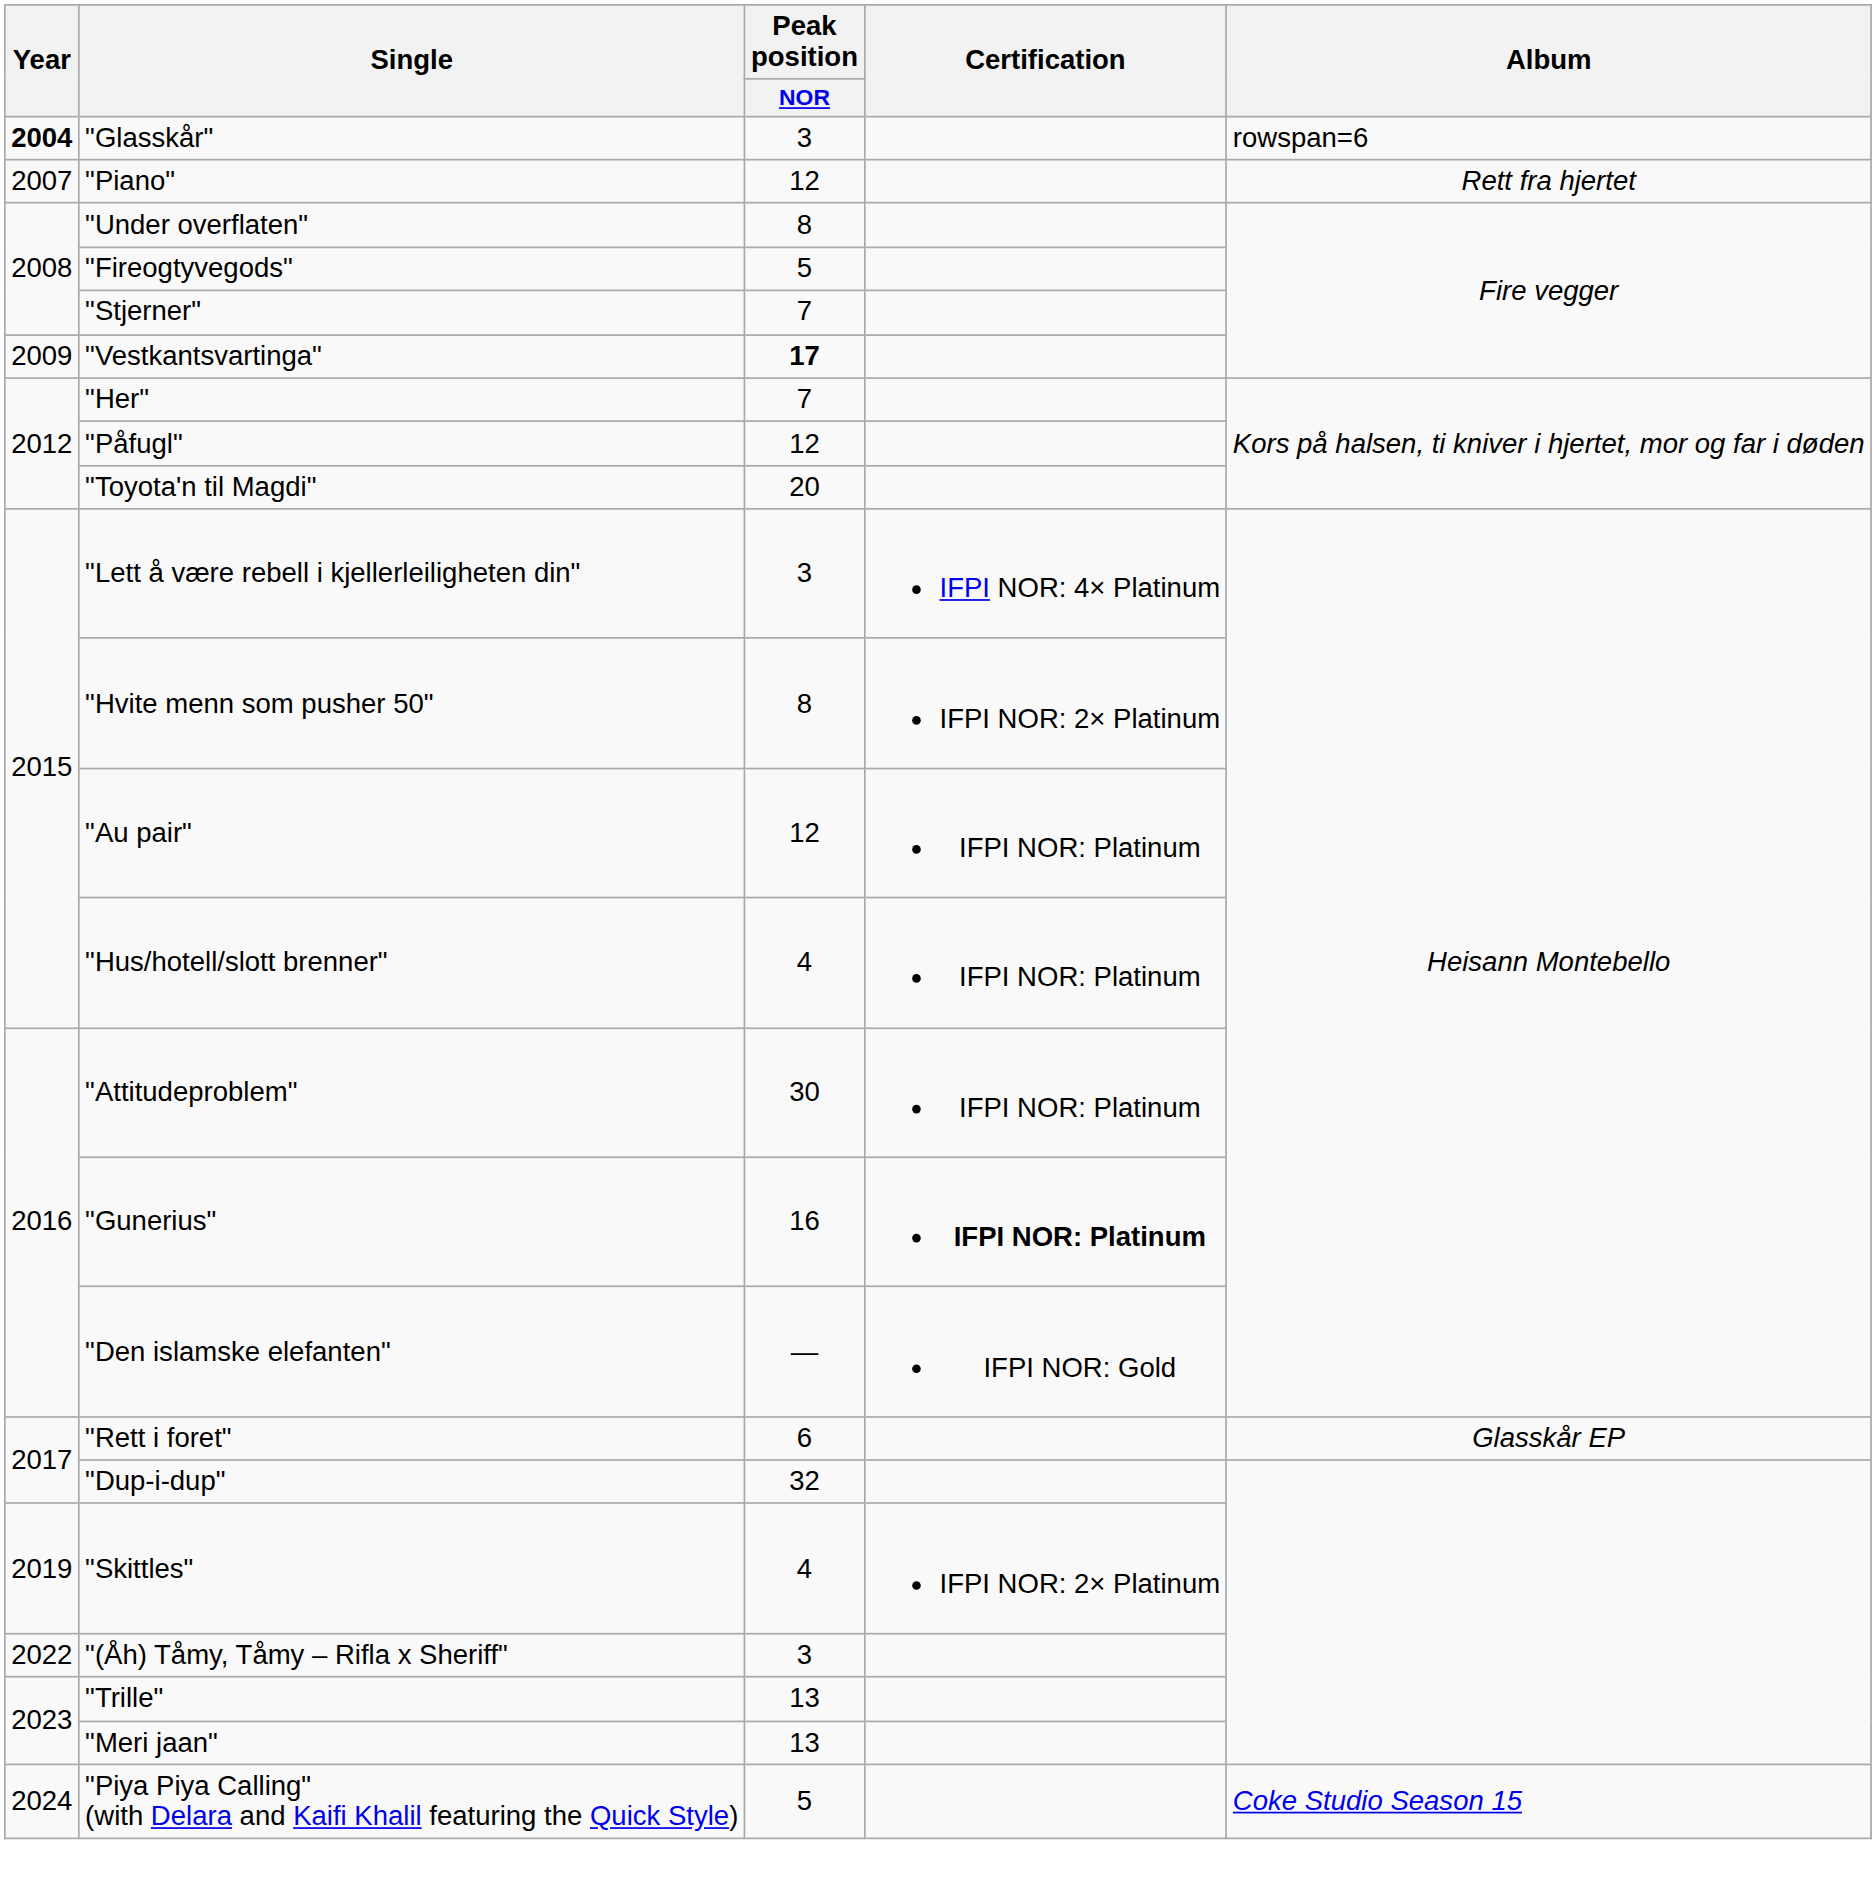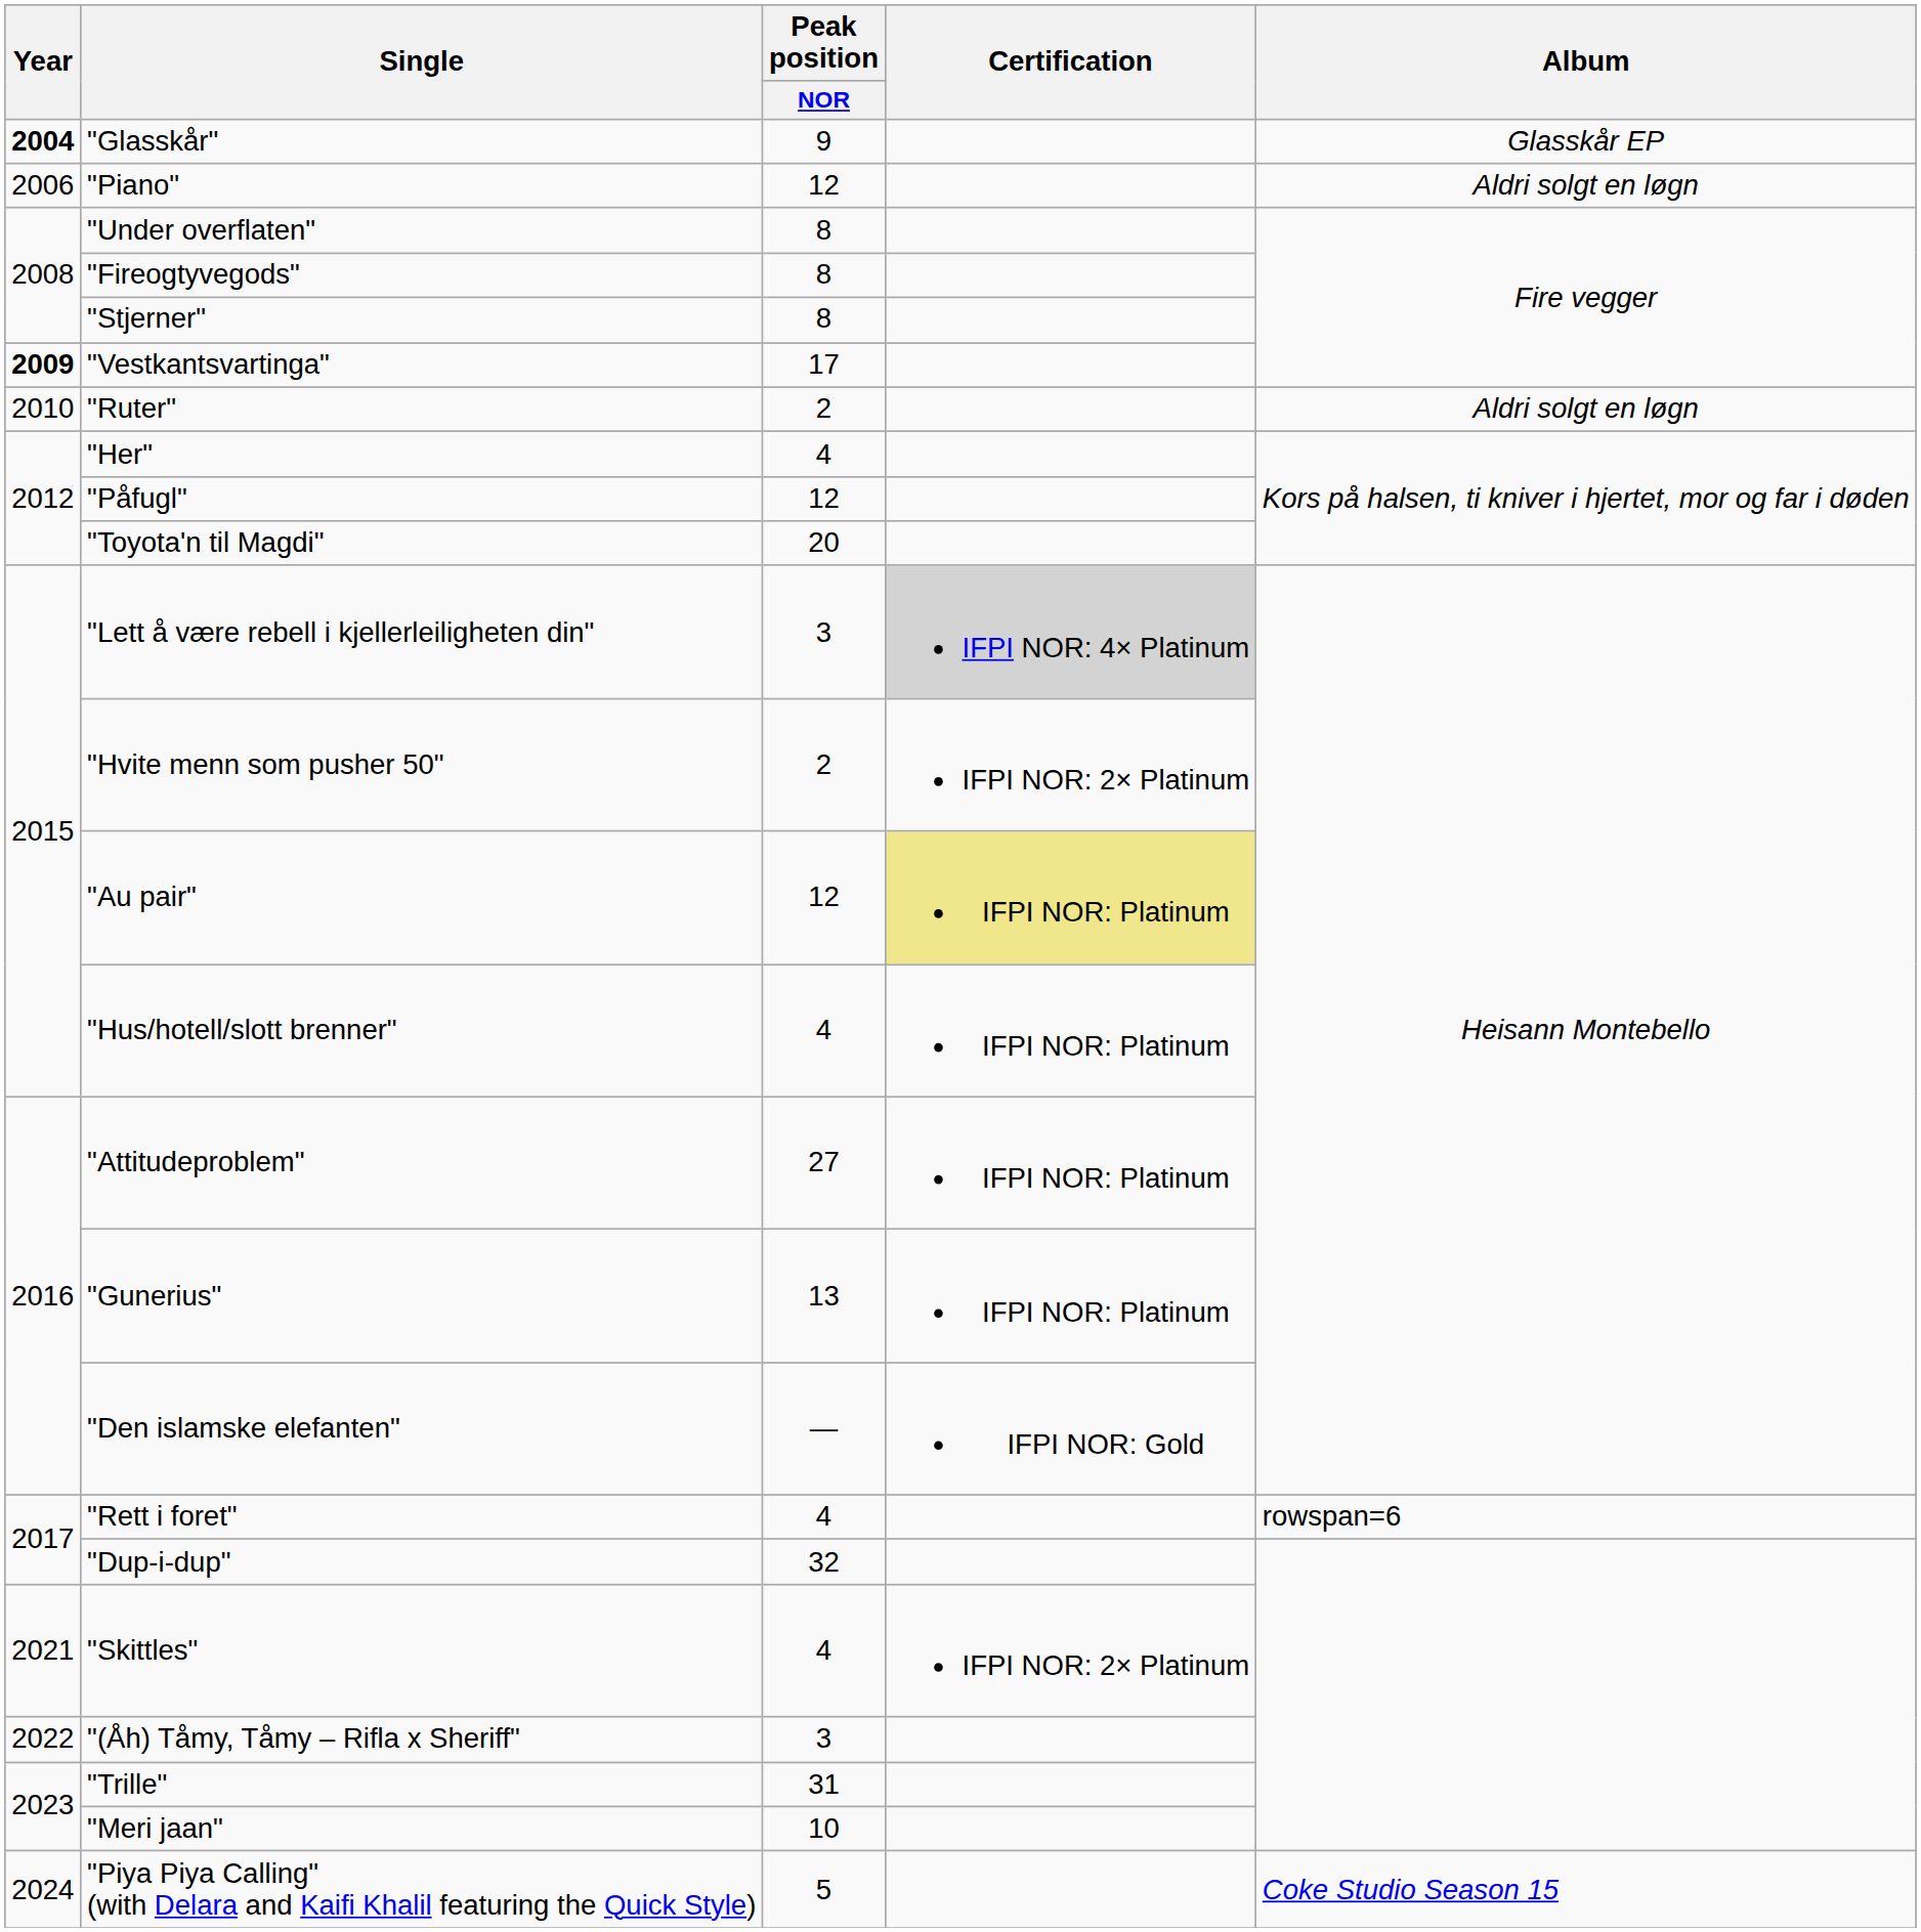"Glasskår" | Peak position / NOR: 3 -> 9
"Glasskår" | Album: rowspan=6 -> Glasskår EP
"Piano" | Year: 2007 -> 2006
"Piano" | Album: Rett fra hjertet -> Aldri solgt en løgn
"Fireogtyvegods" | Peak position / NOR: 5 -> 8
"Stjerner" | Peak position / NOR: 7 -> 8
"Vestkantsvartinga" | Year: normal -> bold
"Vestkantsvartinga" | Peak position / NOR: bold -> normal
+ row: 2010 | "Ruter" | 2 | Aldri solgt en løgn
"Her" | Peak position / NOR: 7 -> 4
"Lett å være rebell i kjellerleiligheten din" | Certification: no background -> lightgrey background
"Hvite menn som pusher 50" | Peak position / NOR: 8 -> 2
"Au pair" | Certification: no background -> khaki background
"Attitudeproblem" | Peak position / NOR: 30 -> 27
"Gunerius" | Peak position / NOR: 16 -> 13
"Gunerius" | Certification: bold -> normal
"Rett i foret" | Peak position / NOR: 6 -> 4
"Rett i foret" | Album: Glasskår EP -> rowspan=6
"Skittles" | Year: 2019 -> 2021
"Trille" | Peak position / NOR: 13 -> 31
"Meri jaan" | Peak position / NOR: 13 -> 10
